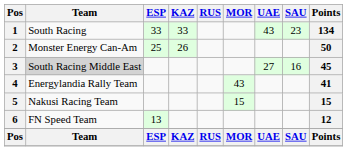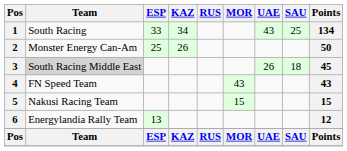1 | KAZ: 33 -> 34
1 | SAU: 23 -> 25
3 | UAE: 27 -> 26
3 | SAU: 16 -> 18
4 | Team: Energylandia Rally Team -> FN Speed Team
4 | Points: 41 -> 43
6 | Team: FN Speed Team -> Energylandia Rally Team
